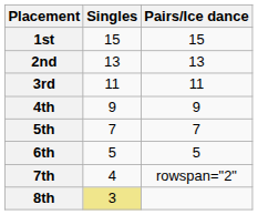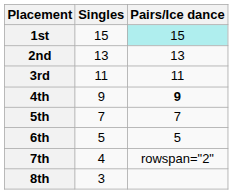1st | Pairs/Ice dance: no background -> paleturquoise background
4th | Pairs/Ice dance: normal -> bold
8th | Singles: khaki background -> no background
